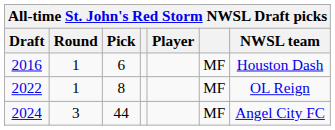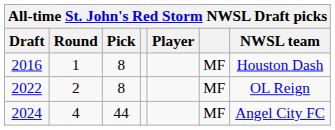2016 | Pick: 6 -> 8
2022 | Round: 1 -> 2
2024 | Round: 3 -> 4
